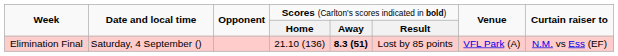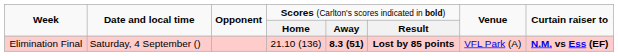Elimination Final | column 6: normal -> bold
Elimination Final | column 8: normal -> bold
